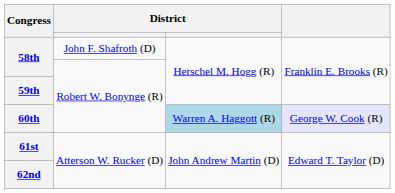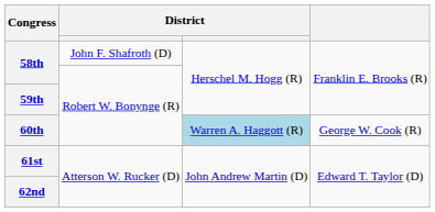60th | column 4: lavender background -> no background
